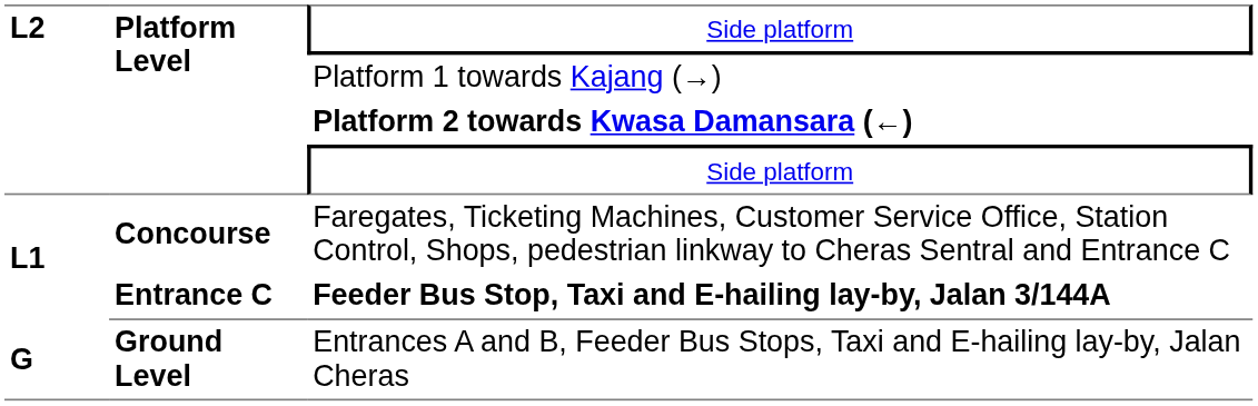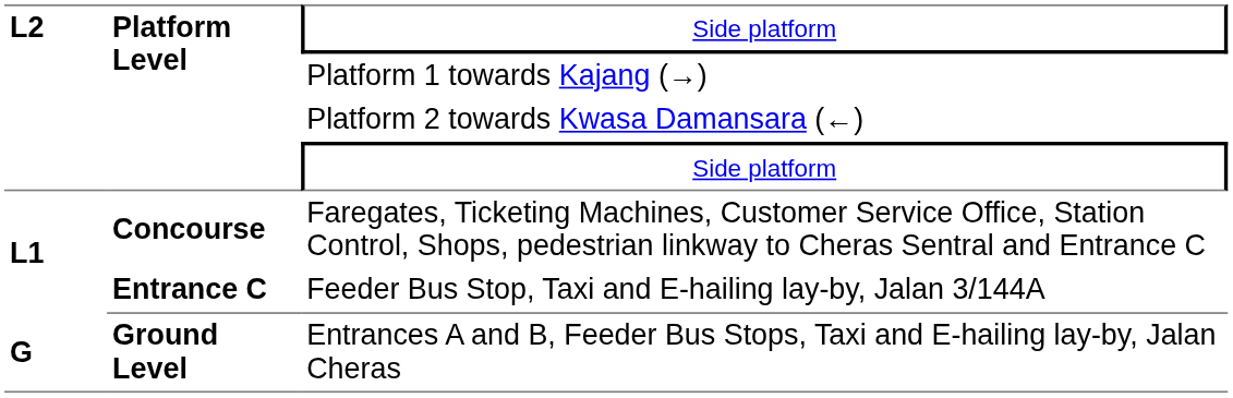Platform 2 towards Kwasa Damansara (←) | column 3: bold -> normal
Feeder Bus Stop, Taxi and E-hailing lay-by, Jalan 3/144A | column 3: bold -> normal
